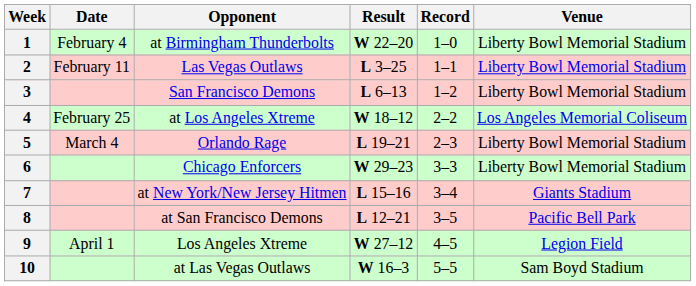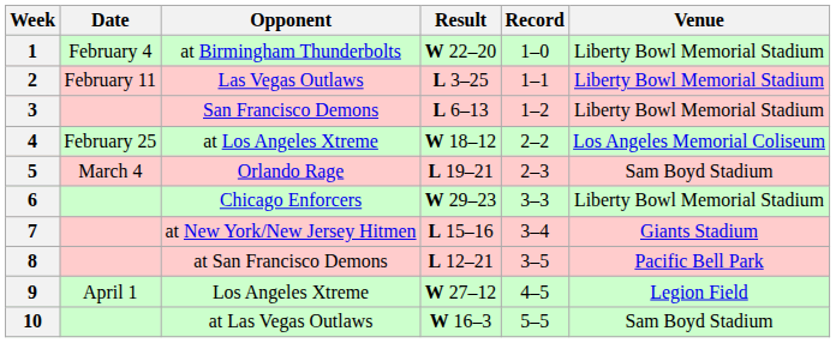5 | Venue: Liberty Bowl Memorial Stadium -> Sam Boyd Stadium
